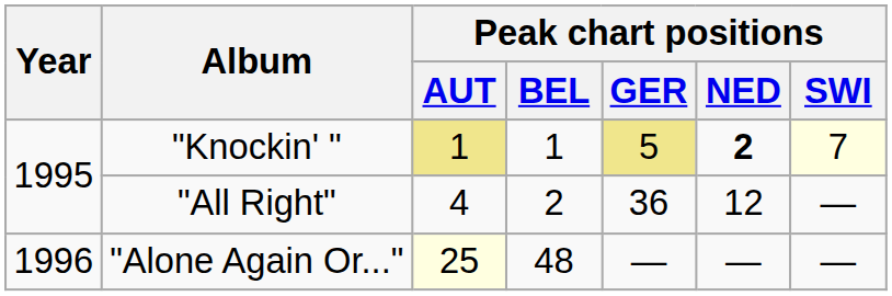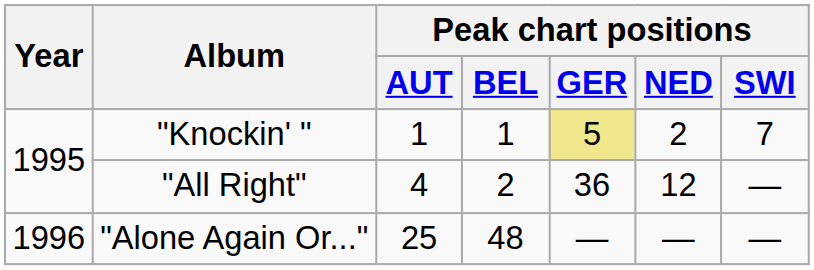"Knockin' " | Peak chart positions / AUT: khaki background -> no background
"Knockin' " | Peak chart positions / NED: bold -> normal
"Knockin' " | Peak chart positions / SWI: lightyellow background -> no background
"Alone Again Or..." | Peak chart positions / AUT: lightyellow background -> no background
